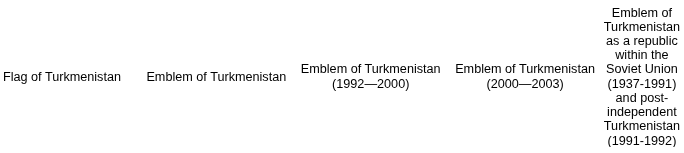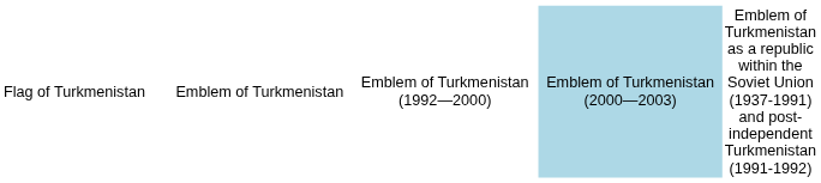Flag of Turkmenistan | column 4: no background -> lightblue background
